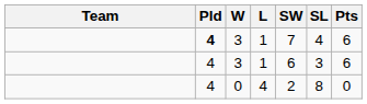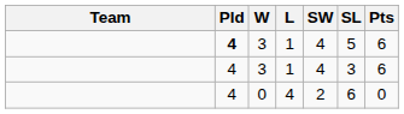row 2 | SW: 7 -> 4
row 2 | SL: 4 -> 5
row 3 | SW: 6 -> 4
row 4 | SL: 8 -> 6
